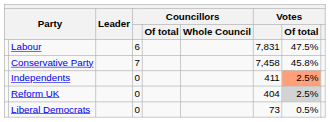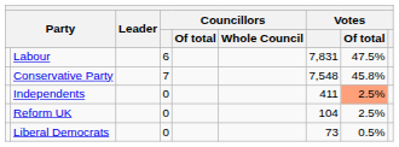Conservative Party | column 7: 7,458 -> 7,548
Reform UK | column 7: 404 -> 104
Reform UK | Votes / Of total: lightgrey background -> no background
